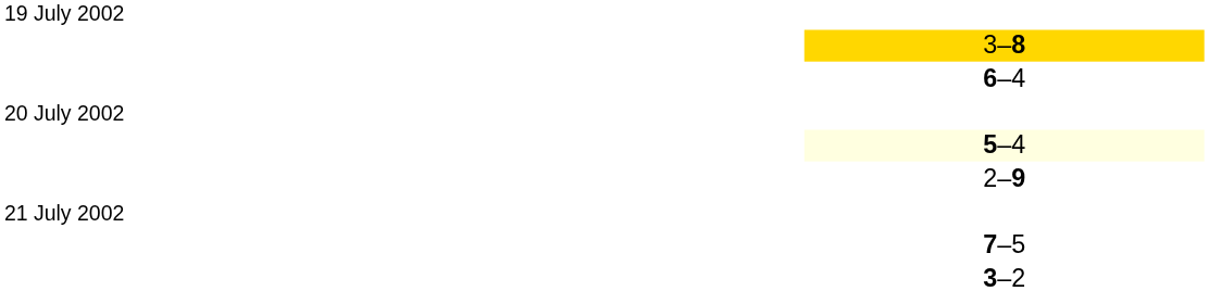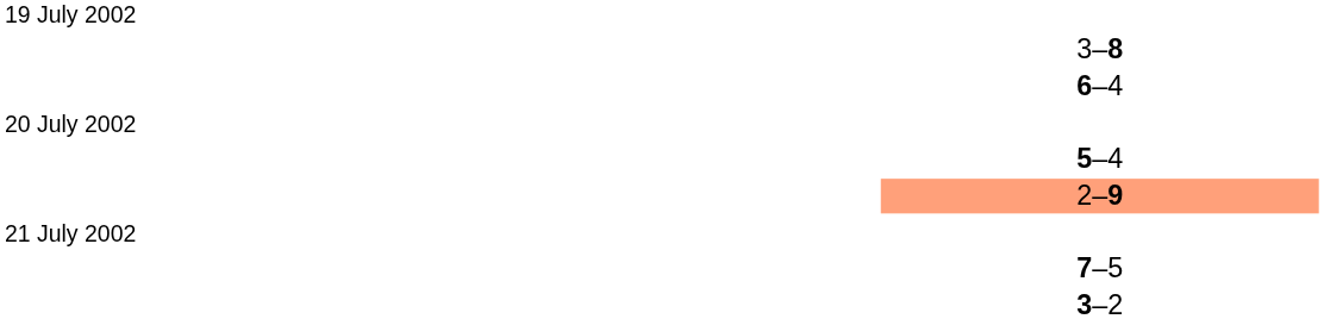3–8 | column 2: gold background -> no background
5–4 | column 2: lightyellow background -> no background
2–9 | column 2: no background -> lightsalmon background
